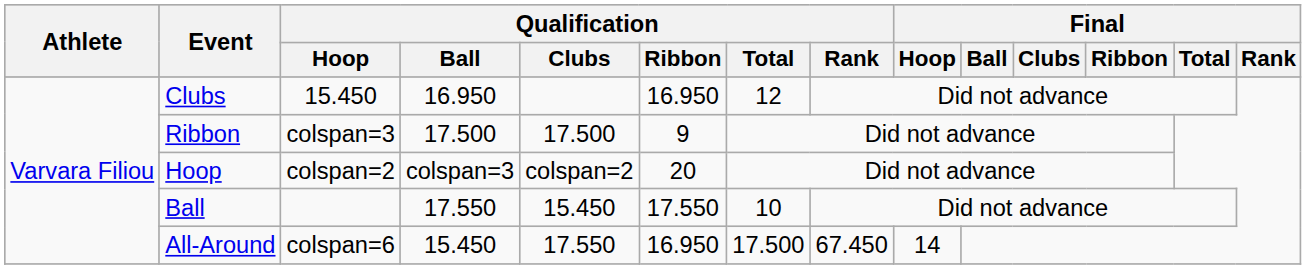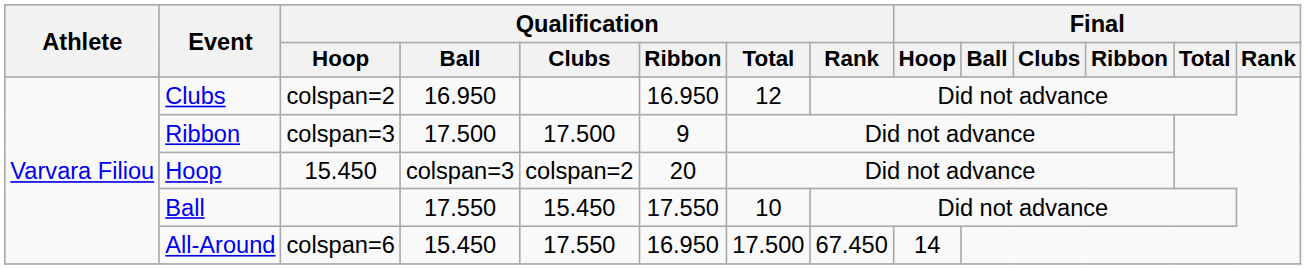row 3 | Qualification / Hoop: 15.450 -> colspan=2
row 5 | Qualification / Hoop: colspan=2 -> 15.450
